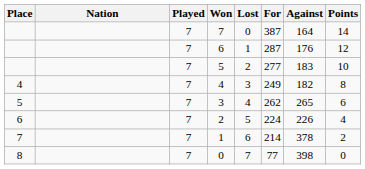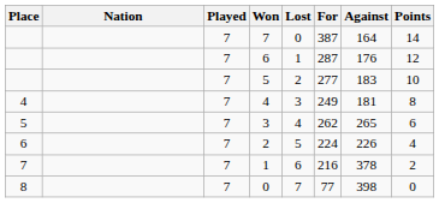row 5 | Against: 182 -> 181
row 8 | For: 214 -> 216
